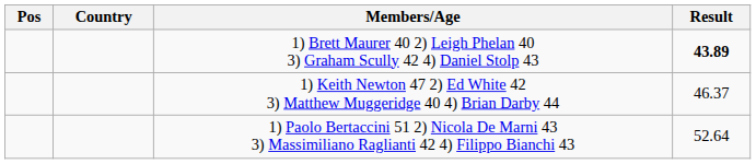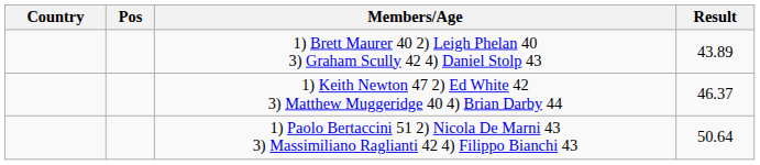columns swapped: Pos <-> Country
row 2 | Result: bold -> normal
row 4 | Result: 52.64 -> 50.64
